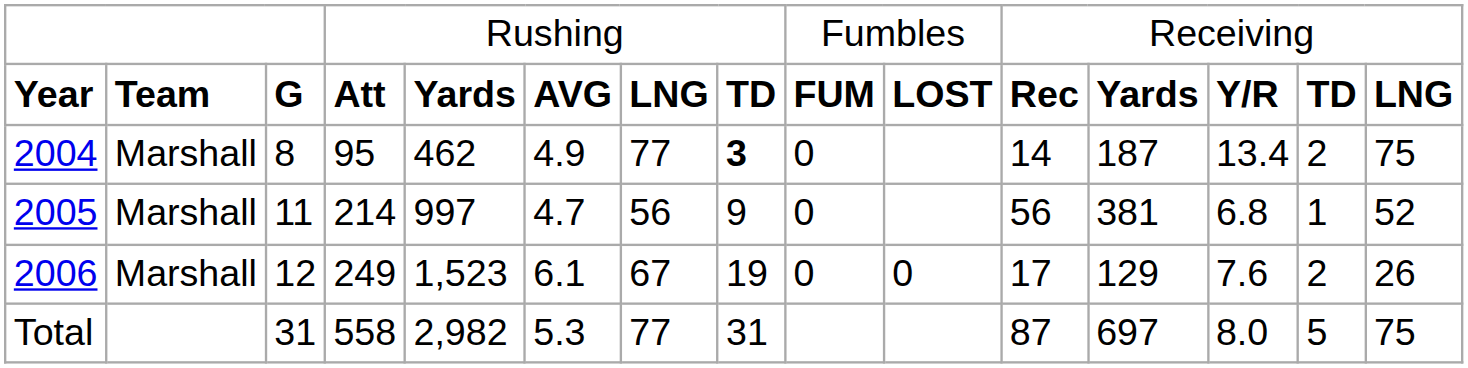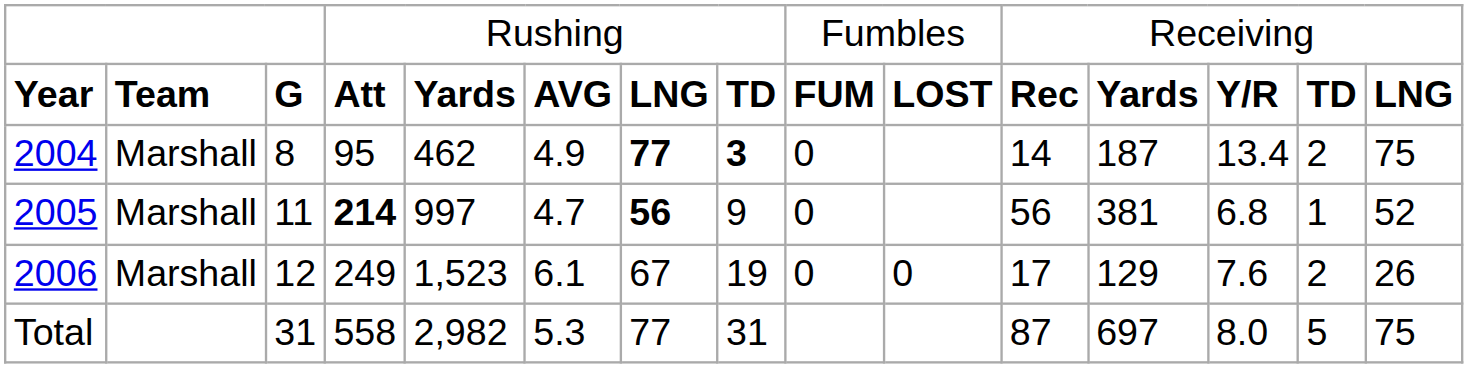2004 | column 7: normal -> bold
2005 | column 4: normal -> bold
2005 | column 7: normal -> bold
